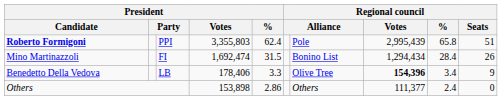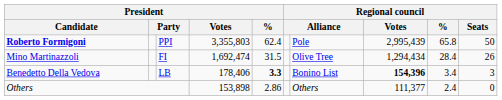Roberto Formigoni | Regional council / Seats: 51 -> 50
Mino Martinazzoli | column 7: Bonino List -> Olive Tree
Benedetto Della Vedova | President / %: normal -> bold
Benedetto Della Vedova | column 7: Olive Tree -> Bonino List
Benedetto Della Vedova | Regional council / Seats: 9 -> 3
